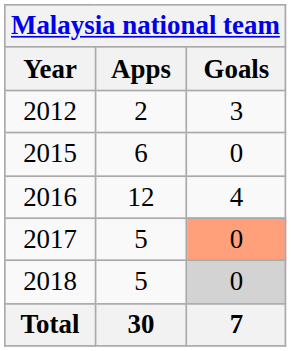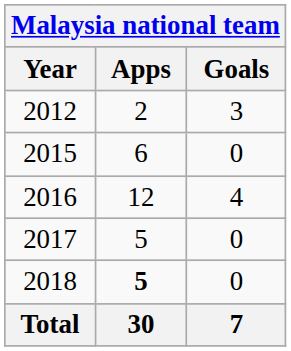2017 | Goals: lightsalmon background -> no background
2018 | Apps: normal -> bold
2018 | Goals: lightgrey background -> no background
